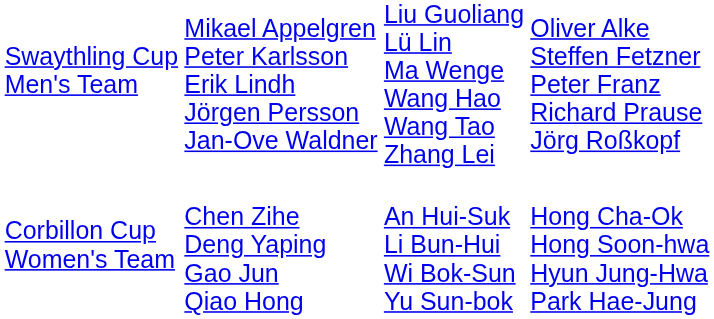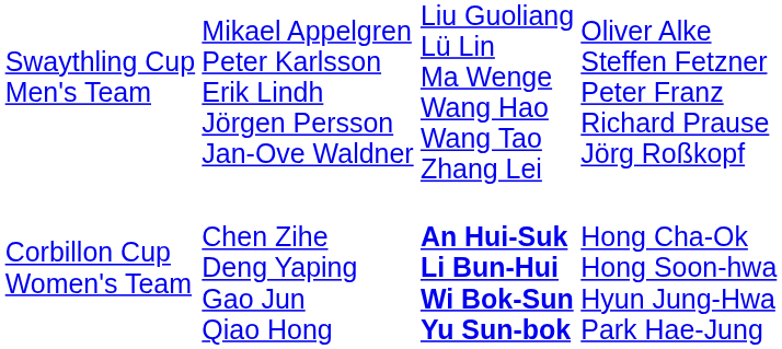Corbillon Cup Women's Team | column 3: normal -> bold
